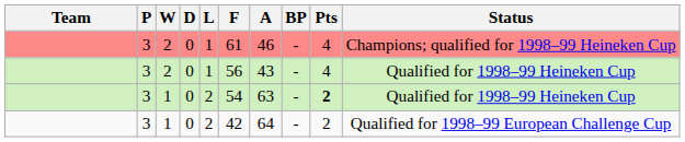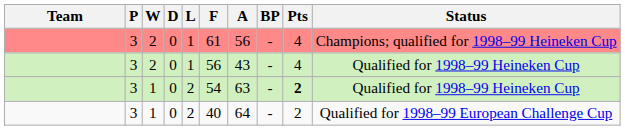row 2 | A: 46 -> 56
row 5 | F: 42 -> 40
